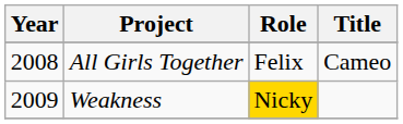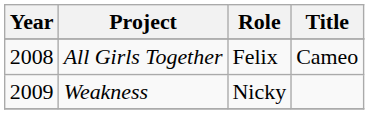Weakness | Role: gold background -> no background
